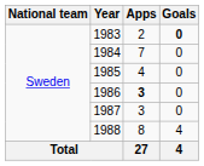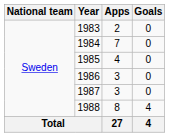1983 | Goals: bold -> normal
1986 | Apps: bold -> normal
